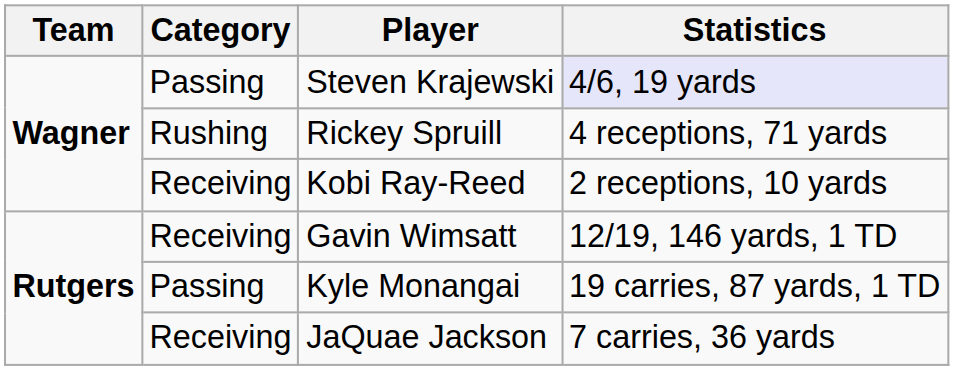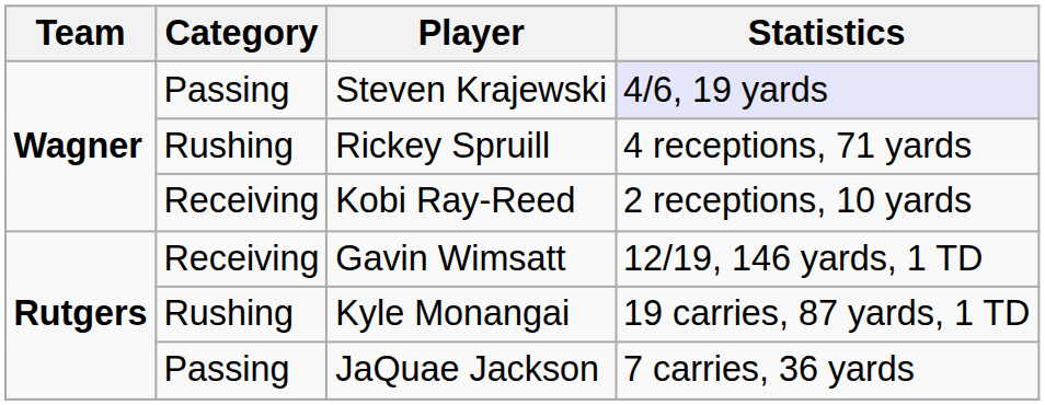Kyle Monangai | Category: Passing -> Rushing
JaQuae Jackson | Category: Receiving -> Passing
